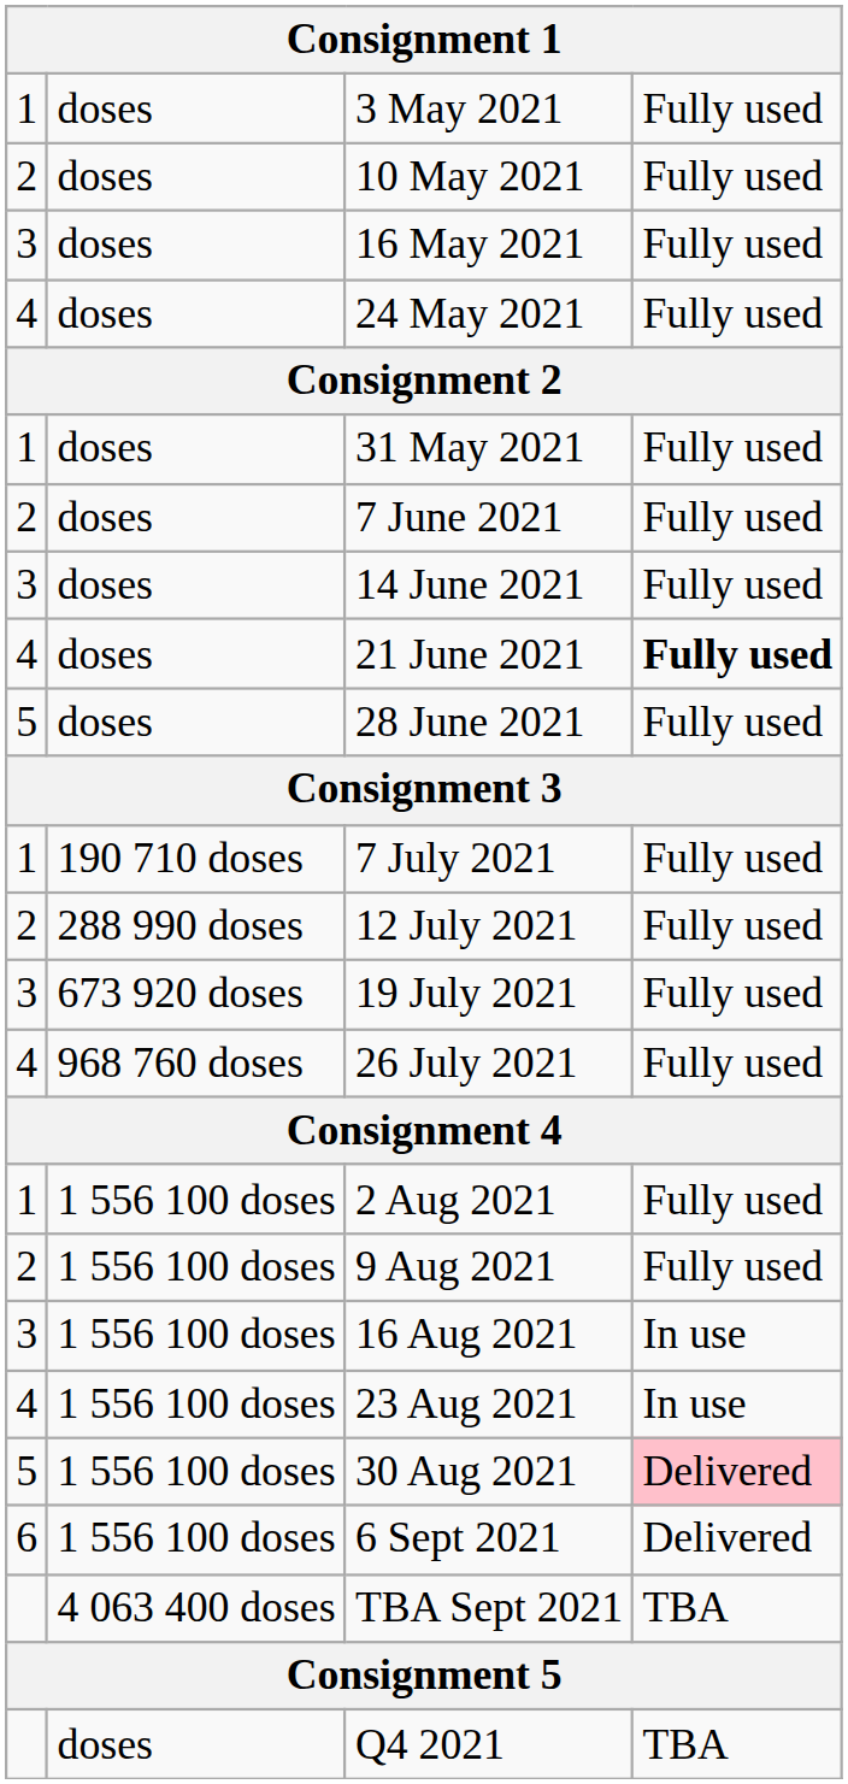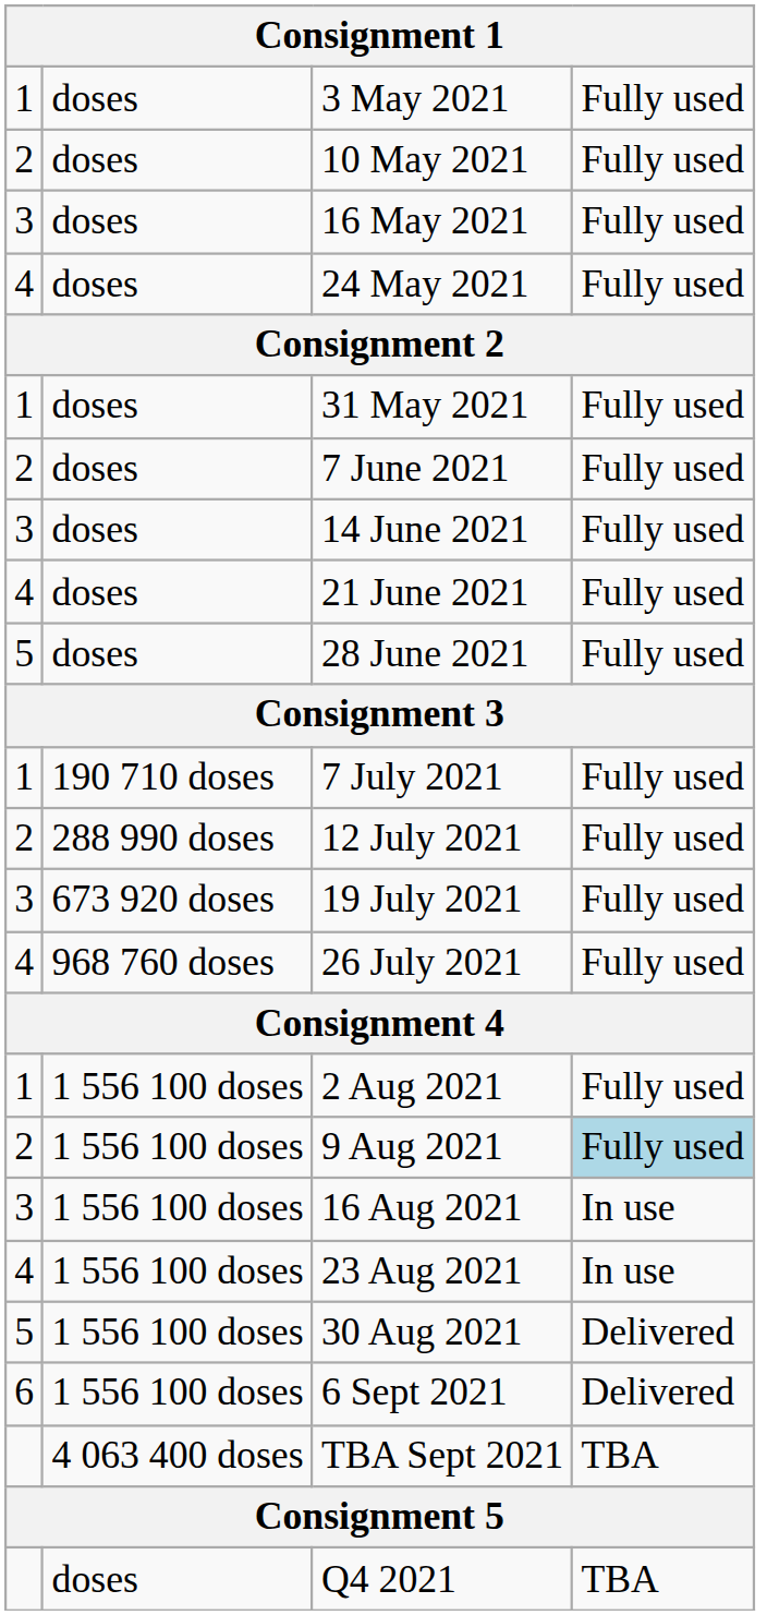21 June 2021 | column 4: bold -> normal
9 Aug 2021 | column 4: no background -> lightblue background
30 Aug 2021 | column 4: pink background -> no background
